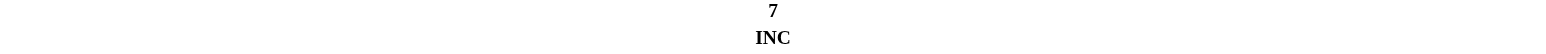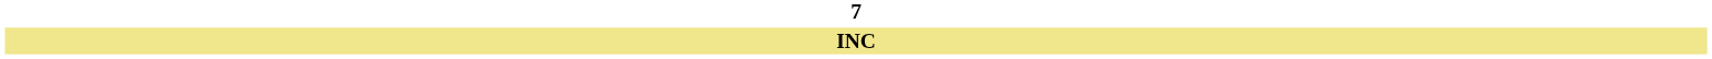row 2 | column 1: no background -> khaki background
